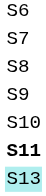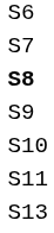S8 | column 1: normal -> bold
S11 | column 1: bold -> normal
S13 | column 1: paleturquoise background -> no background
